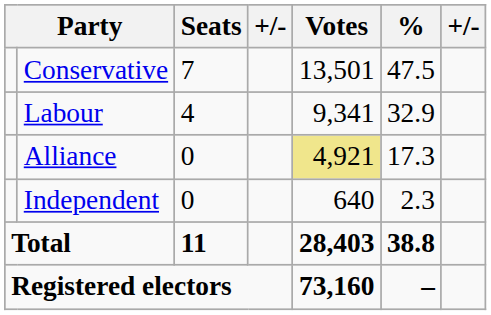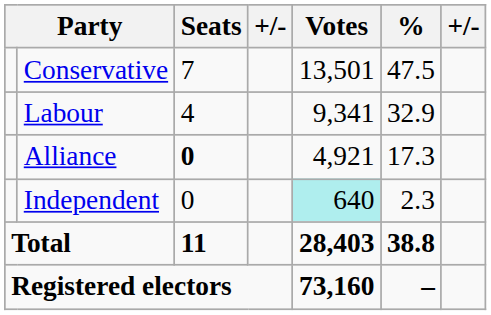Alliance | Seats: normal -> bold
Alliance | Votes: khaki background -> no background
Independent | Votes: no background -> paleturquoise background
